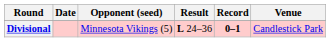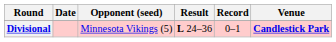Divisional | Record: bold -> normal
Divisional | Venue: normal -> bold
